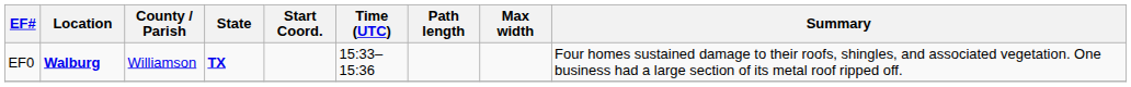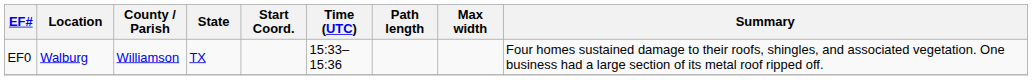EF0 | Location: bold -> normal
EF0 | State: bold -> normal
